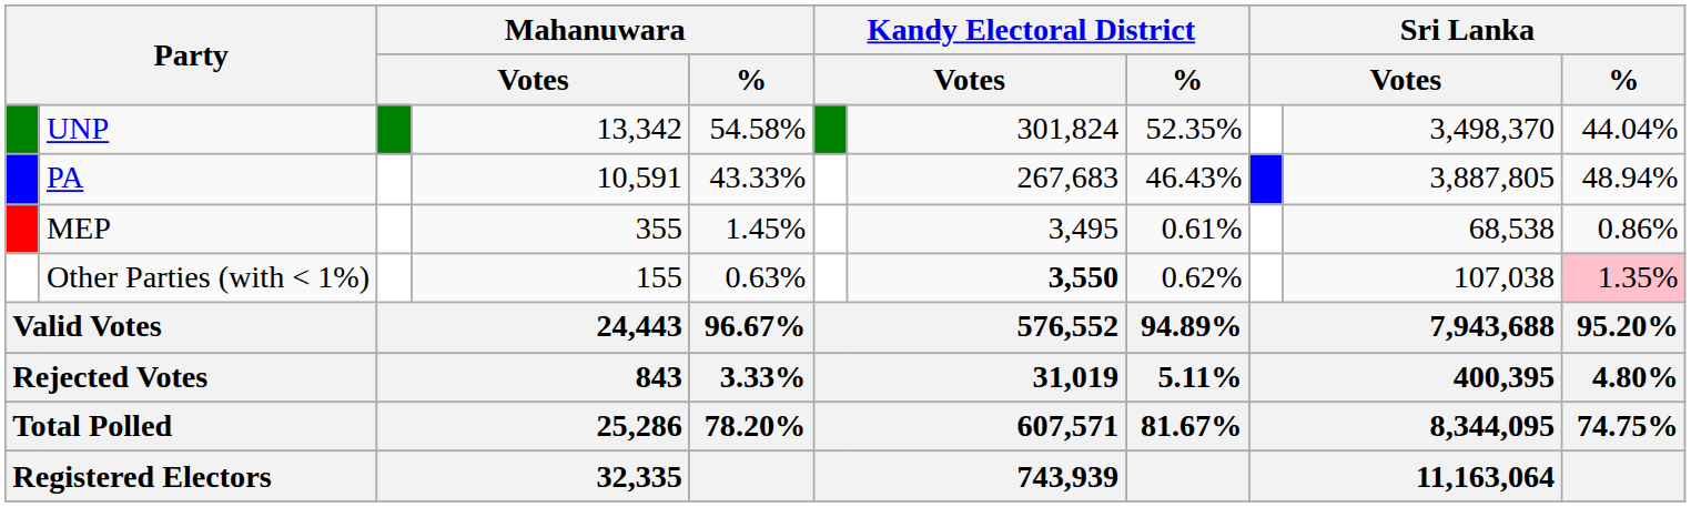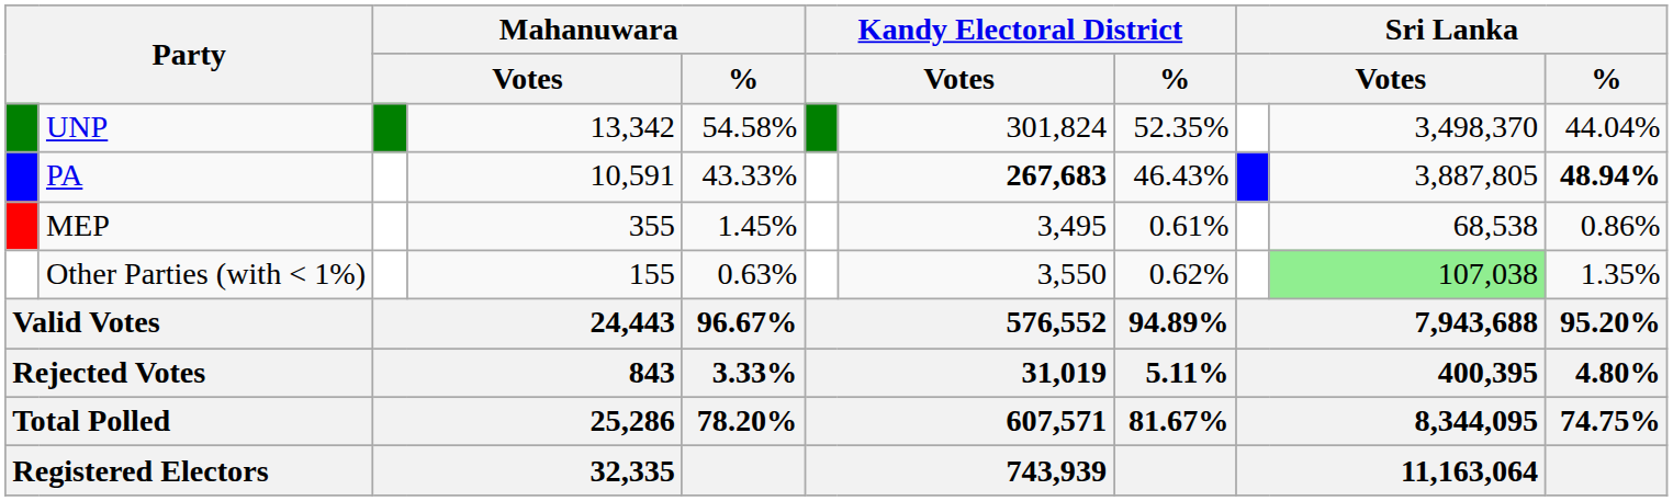PA | column 7: normal -> bold
PA | Sri Lanka / %: normal -> bold
Other Parties (with < 1%) | column 7: bold -> normal
Other Parties (with < 1%) | column 10: no background -> lightgreen background
Other Parties (with < 1%) | Sri Lanka / %: pink background -> no background
